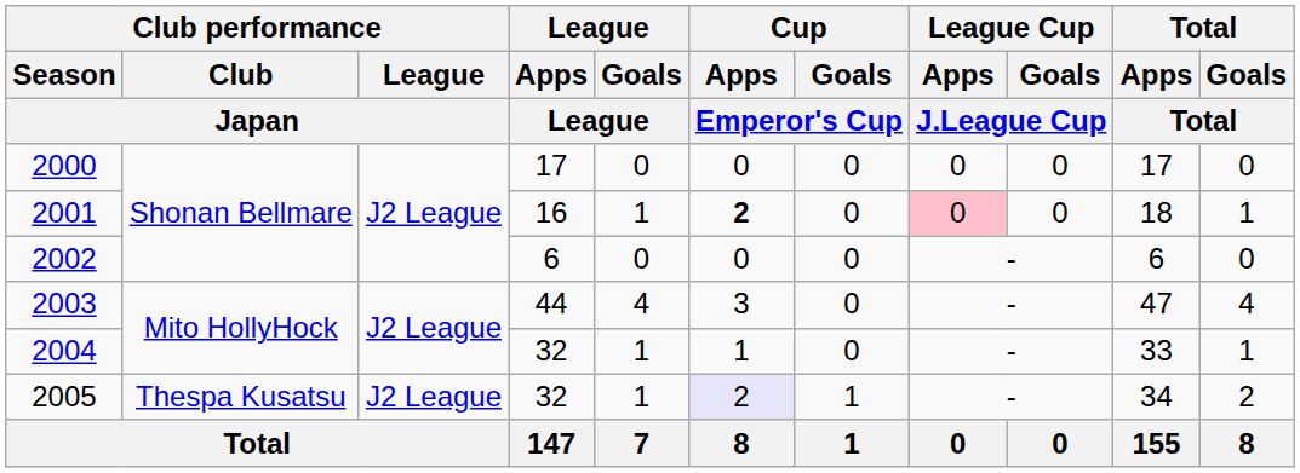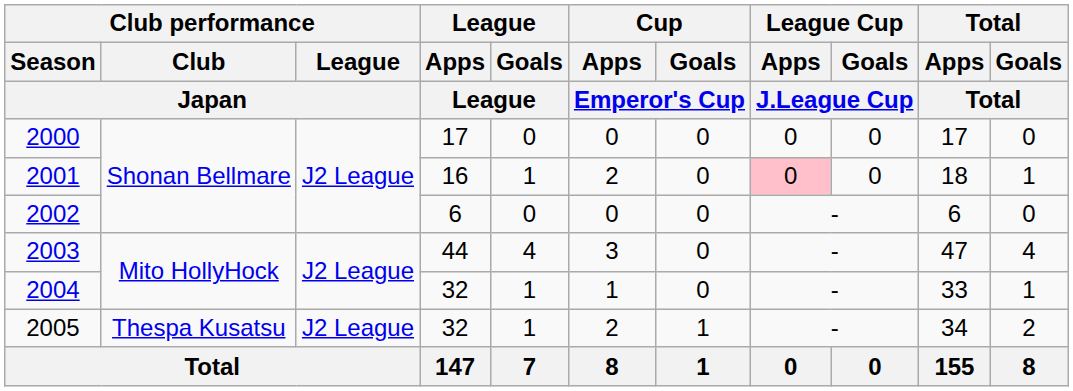2001 | Cup / Apps / Emperor's Cup: bold -> normal
2005 | Cup / Apps / Emperor's Cup: lavender background -> no background
